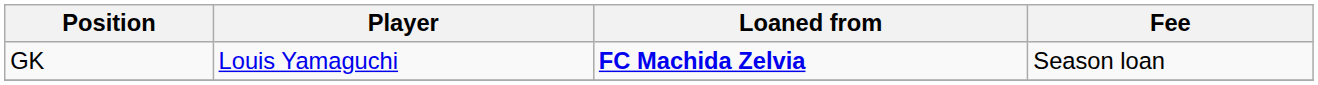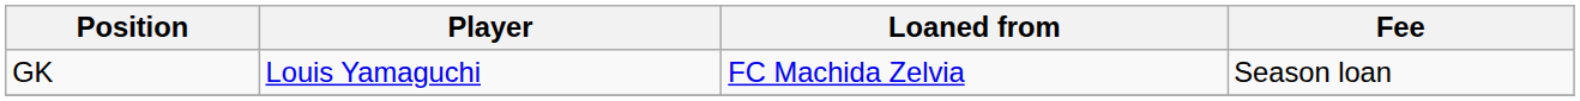GK | Loaned from: bold -> normal
